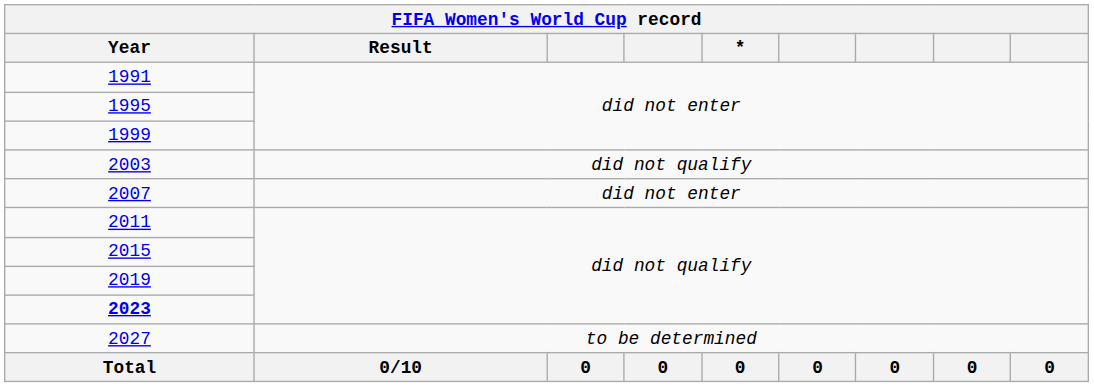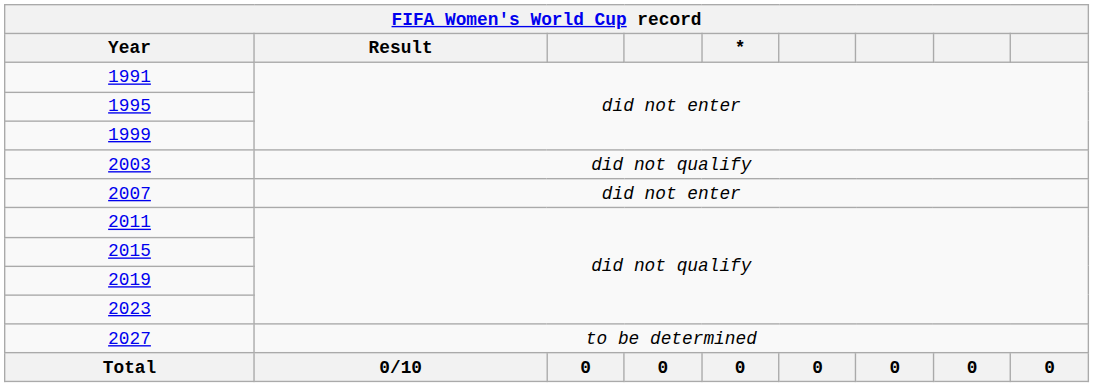2023 | Year: bold -> normal
